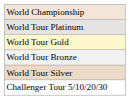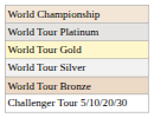row 4 | column 1: World Tour Bronze -> World Tour Silver
row 5 | column 1: World Tour Silver -> World Tour Bronze
